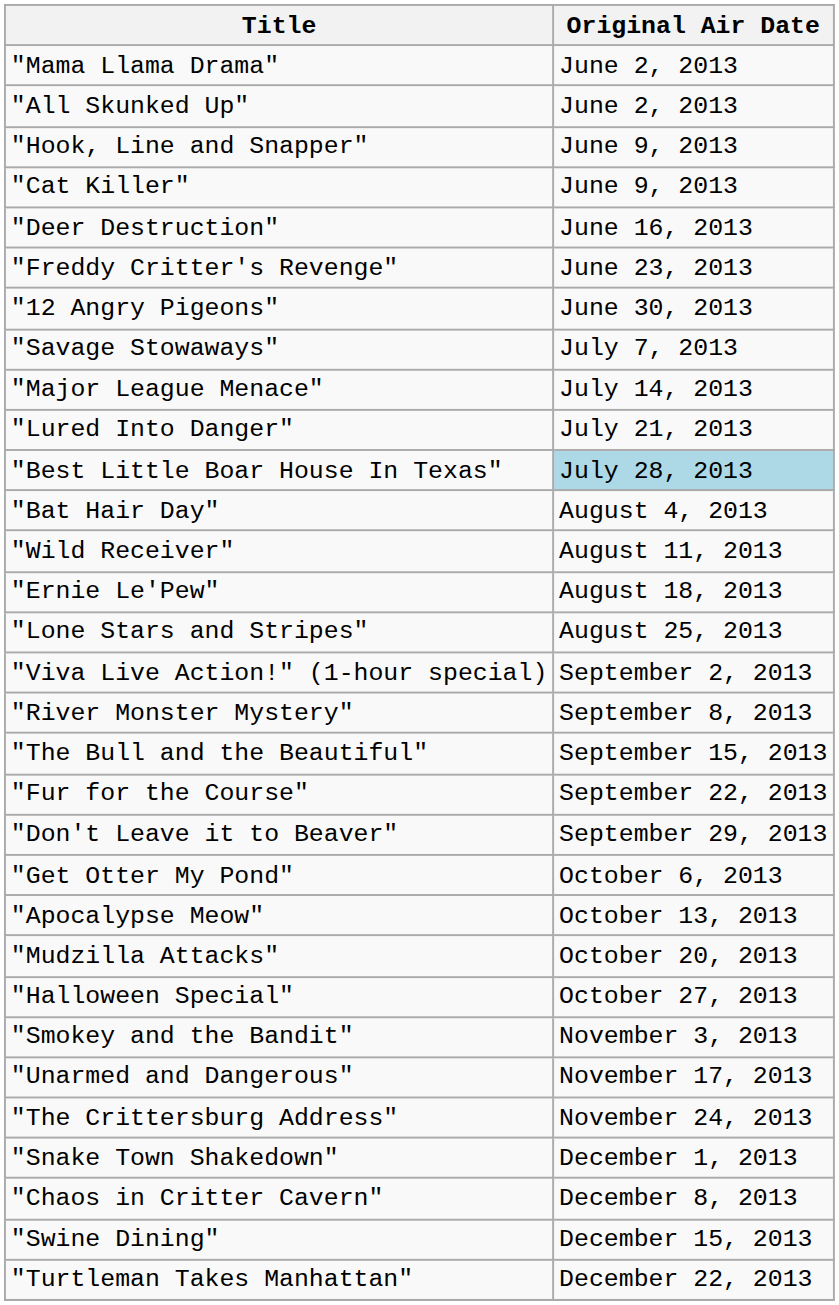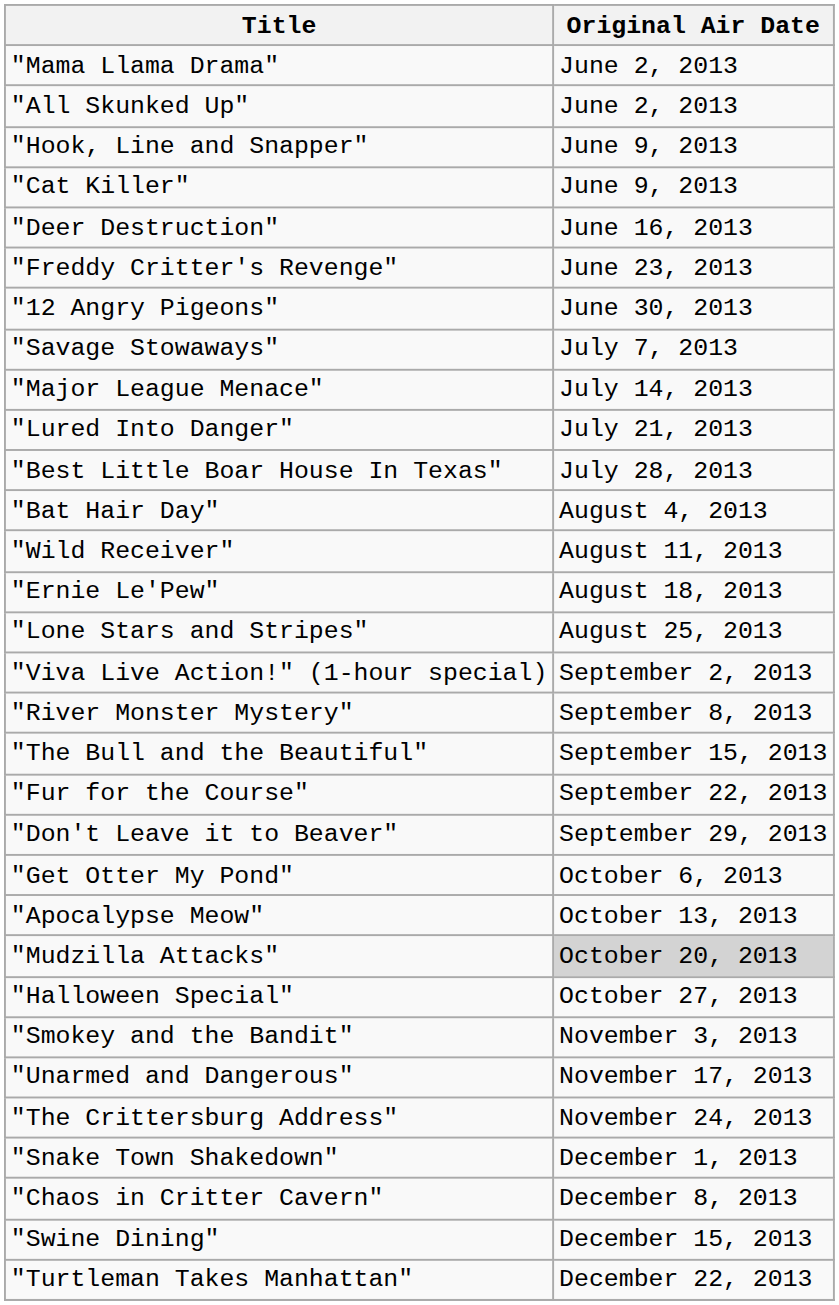"Best Little Boar House In Texas" | Original Air Date: lightblue background -> no background
"Mudzilla Attacks" | Original Air Date: no background -> lightgrey background
